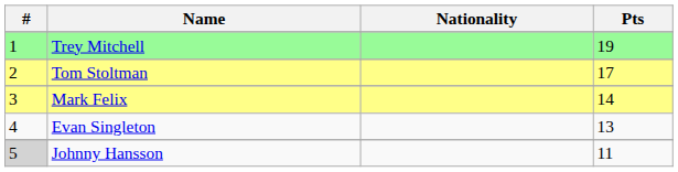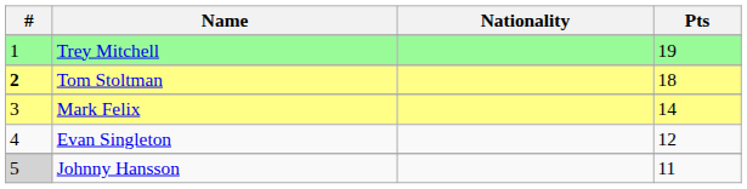Tom Stoltman | #: normal -> bold
Tom Stoltman | Pts: 17 -> 18
Evan Singleton | Pts: 13 -> 12
